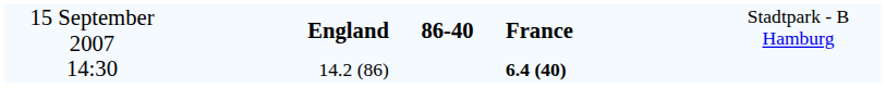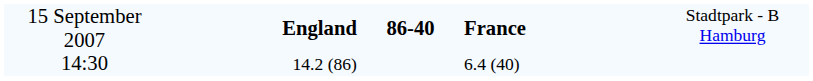14.2 (86) | column 4: bold -> normal
